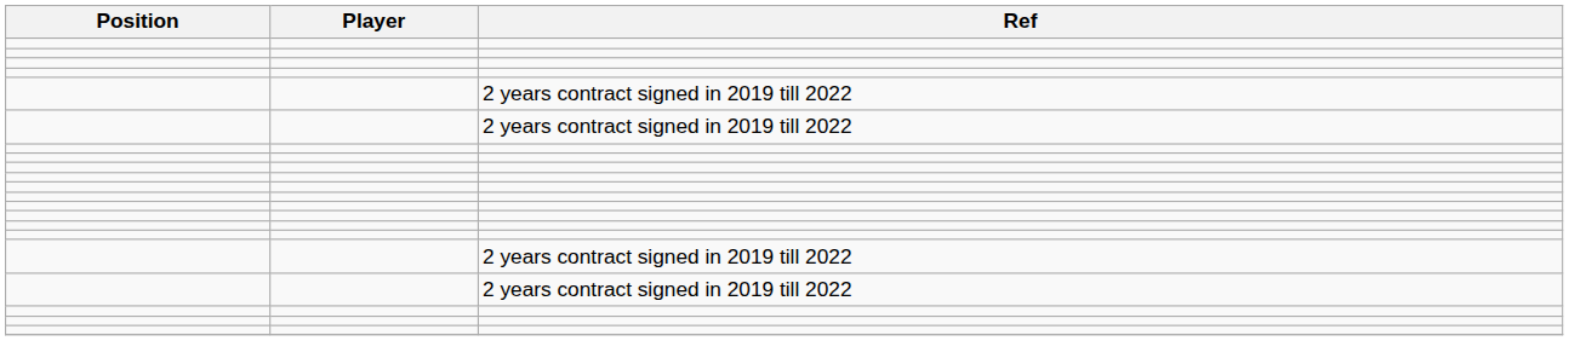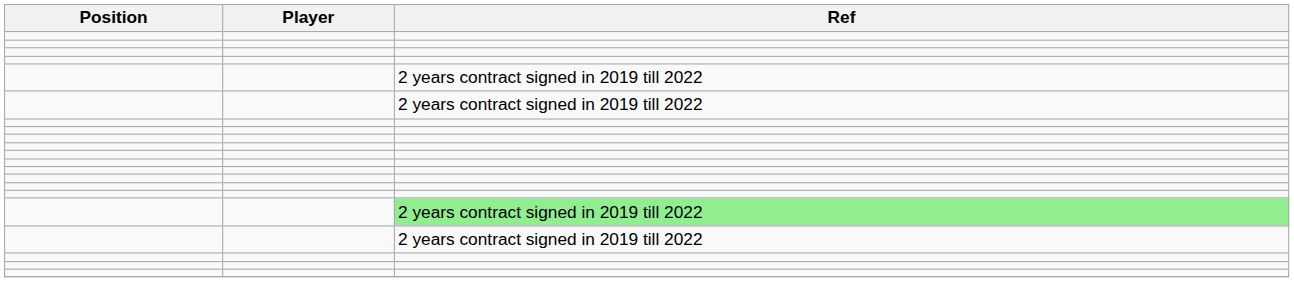row 18 | Ref: no background -> lightgreen background
